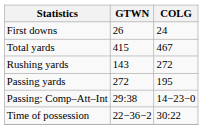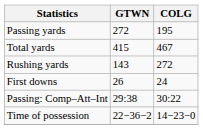rows swapped: First downs <-> Passing yards
Passing: Comp–Att–Int | COLG: 14−23−0 -> 30:22
Time of possession | COLG: 30:22 -> 14−23−0
